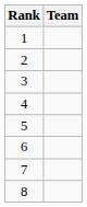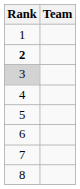2 | Rank: normal -> bold
3 | Rank: no background -> lightgrey background
